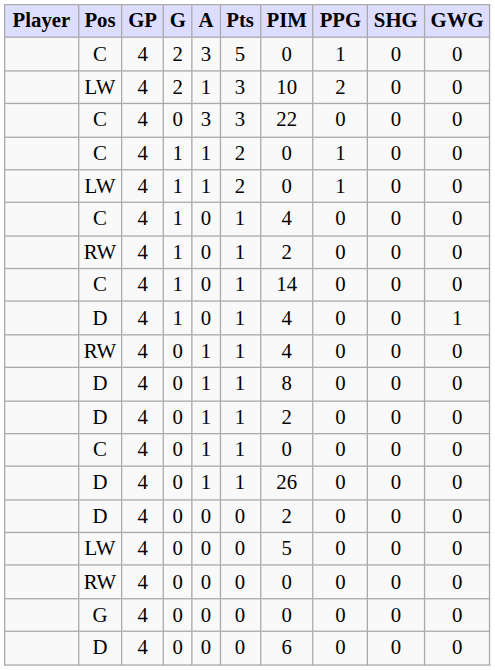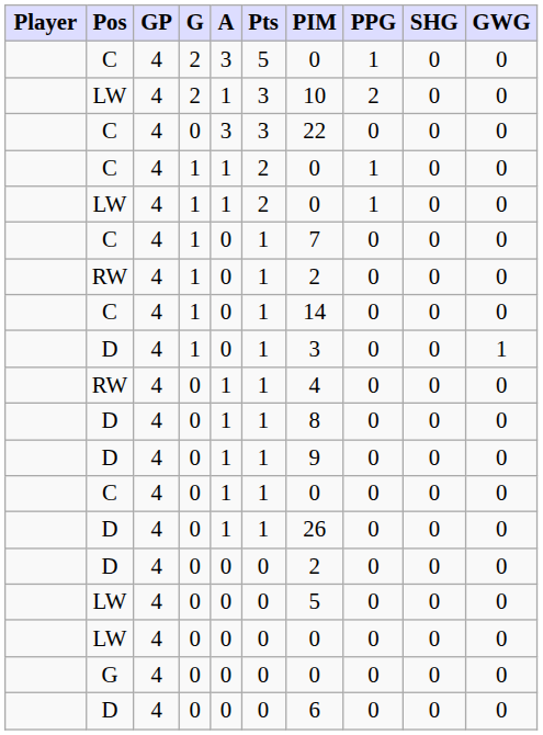row 7 | PIM: 4 -> 7
row 10 | PIM: 4 -> 3
row 13 | PIM: 2 -> 9
row 18 | Pos: RW -> LW
